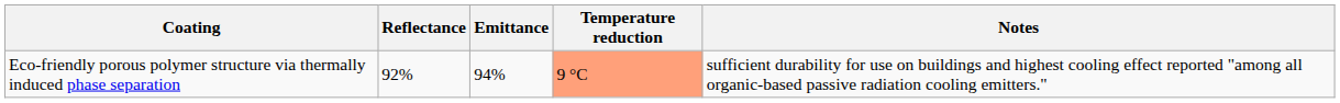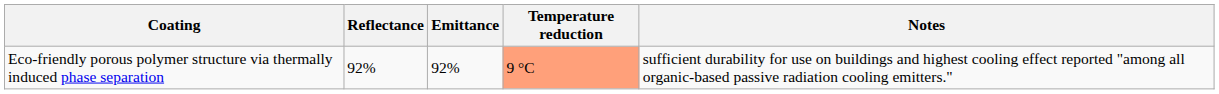row 2 | Emittance: 94% -> 92%
